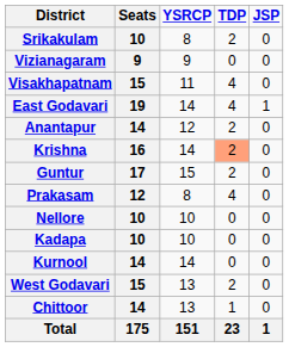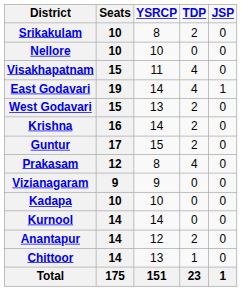rows swapped: Vizianagaram <-> Nellore
rows swapped: West Godavari <-> Anantapur
Krishna | column 4: lightsalmon background -> no background
